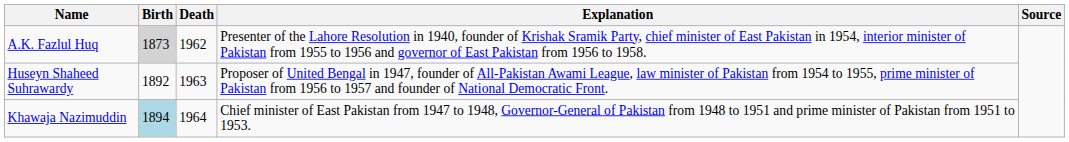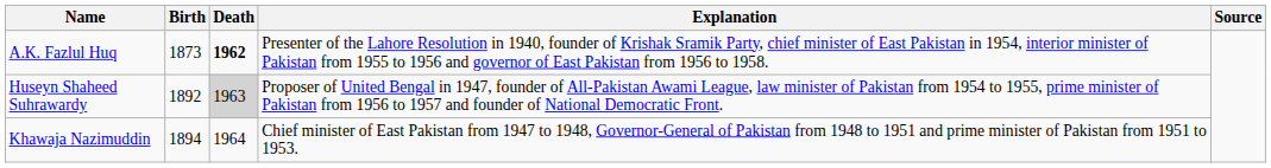A.K. Fazlul Huq | Birth: lightgrey background -> no background
A.K. Fazlul Huq | Death: normal -> bold
Huseyn Shaheed Suhrawardy | Death: no background -> lightgrey background
Khawaja Nazimuddin | Birth: lightblue background -> no background
